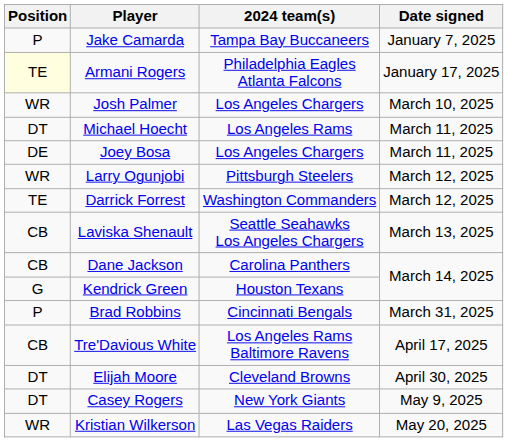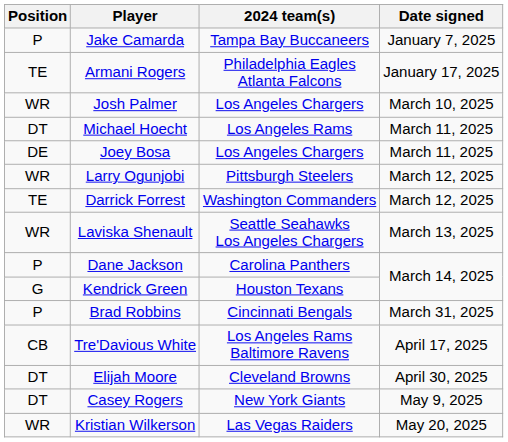Armani Rogers | Position: lightyellow background -> no background
Laviska Shenault | Position: CB -> WR
Dane Jackson | Position: CB -> P
